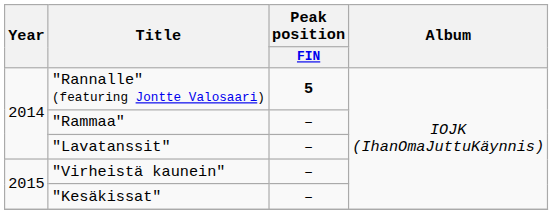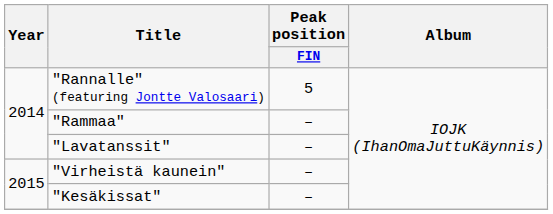"Rannalle" (featuring Jontte Valosaari) | Peak position / FIN: bold -> normal
